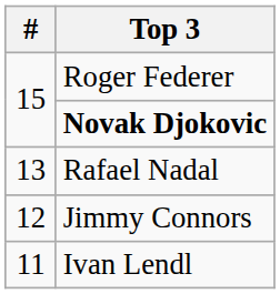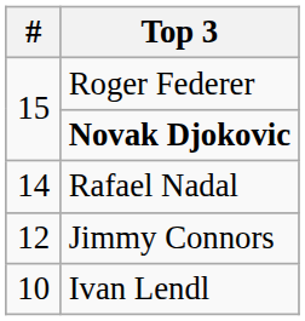Rafael Nadal | #: 13 -> 14
Ivan Lendl | #: 11 -> 10
